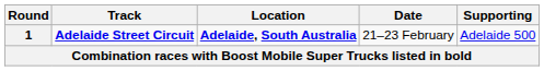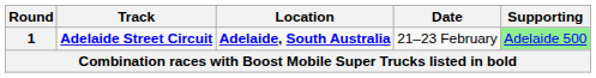1 | Supporting: no background -> lightgreen background
